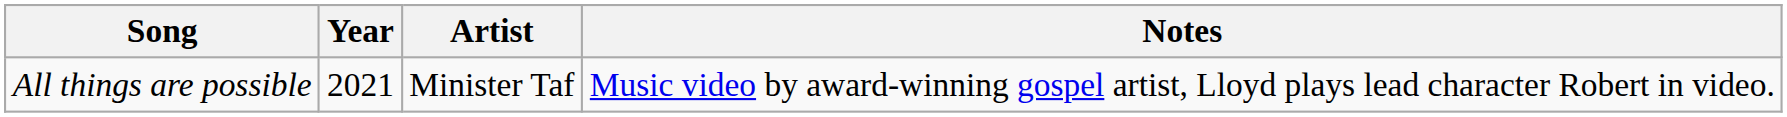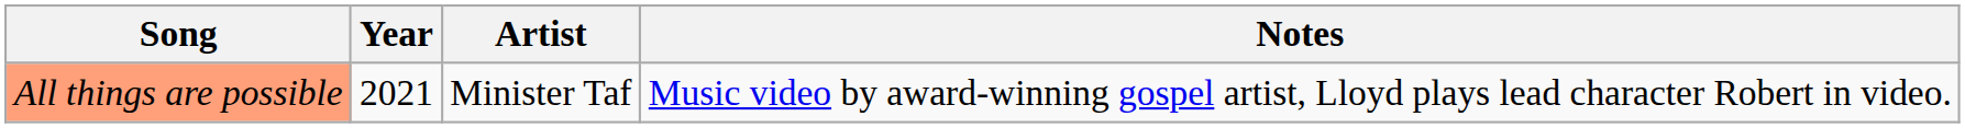row 2 | Song: no background -> lightsalmon background
